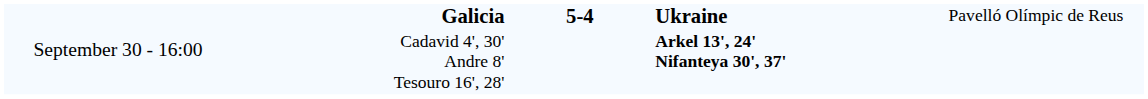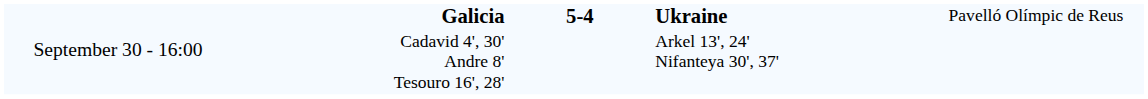Cadavid 4', 30' Andre 8' Tesouro 16', 28' | column 4: bold -> normal
